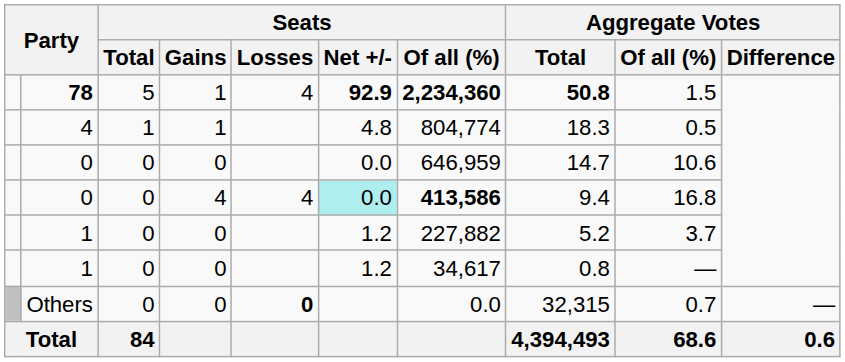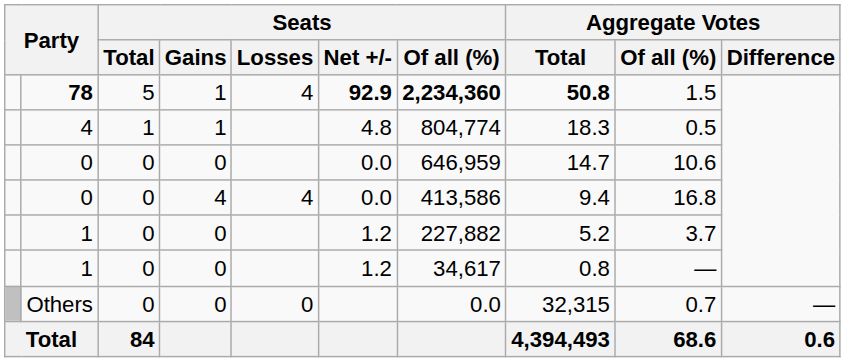0 / 4 | Seats / Net +/-: paleturquoise background -> no background
0 / 4 | Seats / Of all (%): bold -> normal
Others | Seats / Losses: bold -> normal
